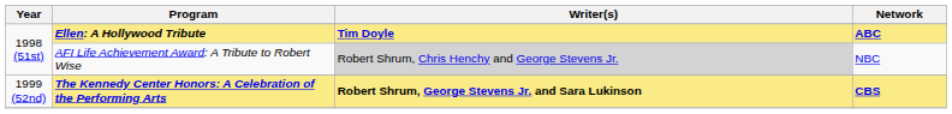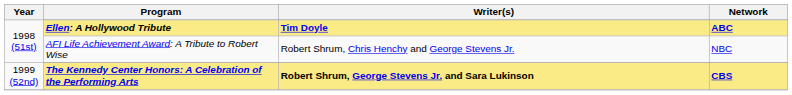AFI Life Achievement Award: A Tribute to Robert Wise | Writer(s): lightgrey background -> no background
